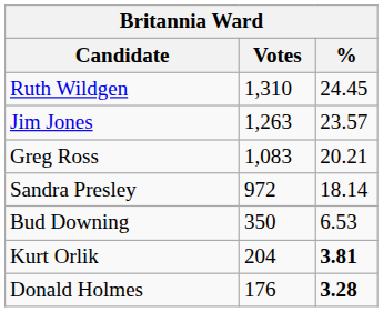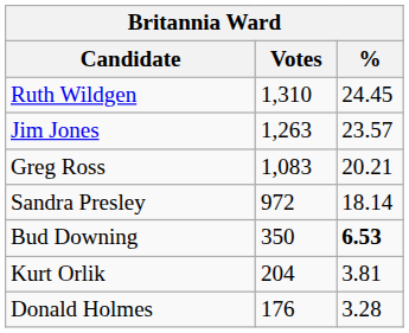Bud Downing | %: normal -> bold
Kurt Orlik | %: bold -> normal
Donald Holmes | %: bold -> normal
